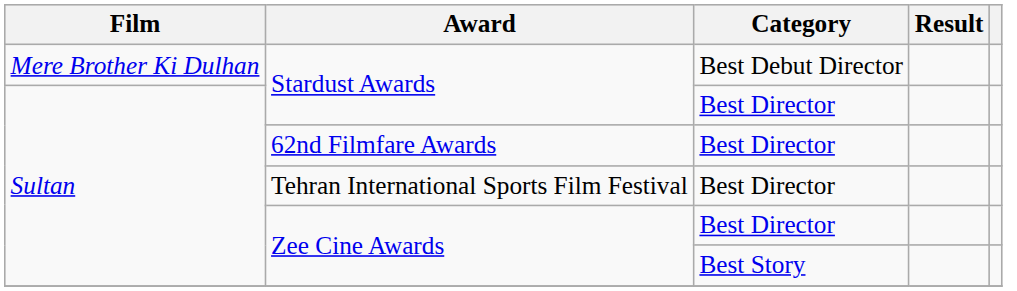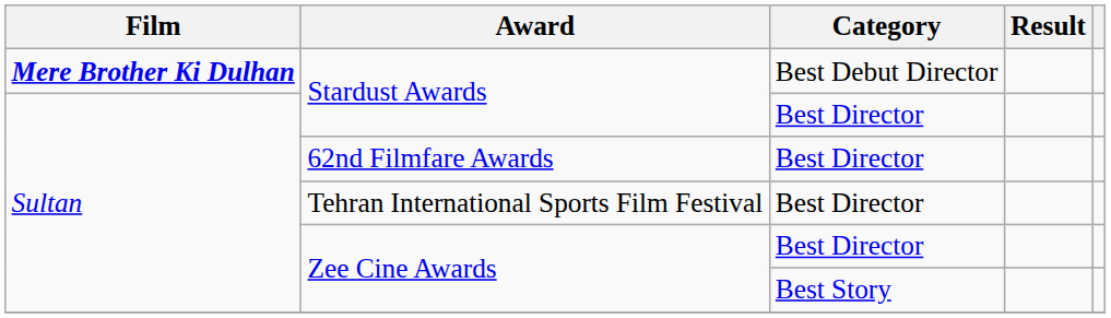Stardust Awards / Best Debut Director | Film: normal -> bold
